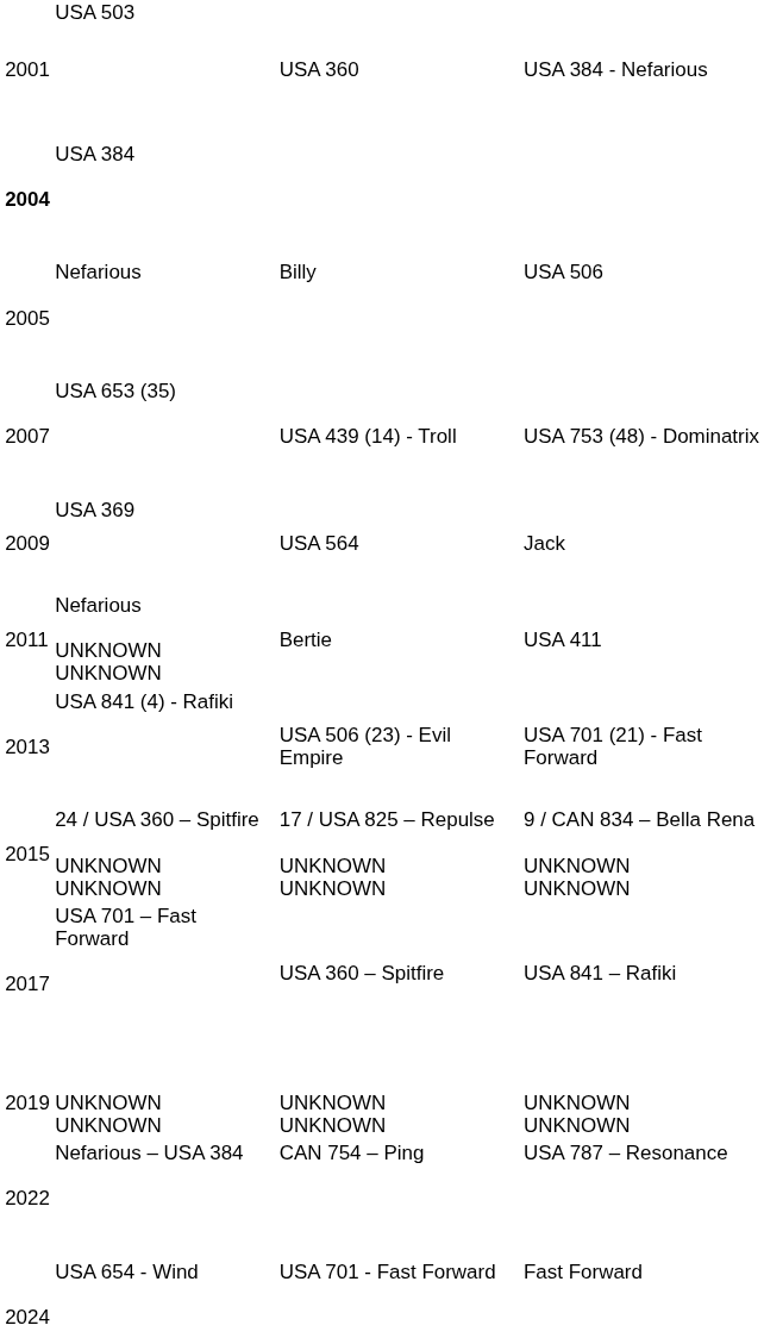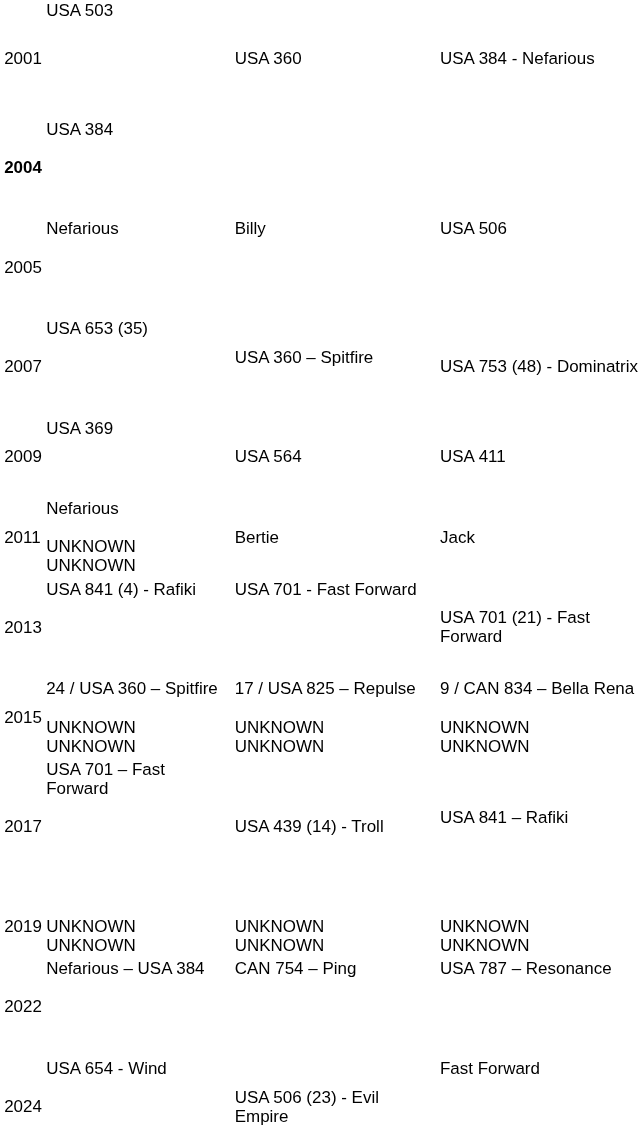USA 653 (35) | column 3: USA 439 (14) - Troll -> USA 360 – Spitfire
USA 369 | column 4: Jack -> USA 411
Nefarious UNKNOWN UNKNOWN | column 4: USA 411 -> Jack
USA 841 (4) - Rafiki | column 3: USA 506 (23) - Evil Empire -> USA 701 - Fast Forward
USA 701 – Fast Forward | column 3: USA 360 – Spitfire -> USA 439 (14) - Troll
USA 654 - Wind | column 3: USA 701 - Fast Forward -> USA 506 (23) - Evil Empire
